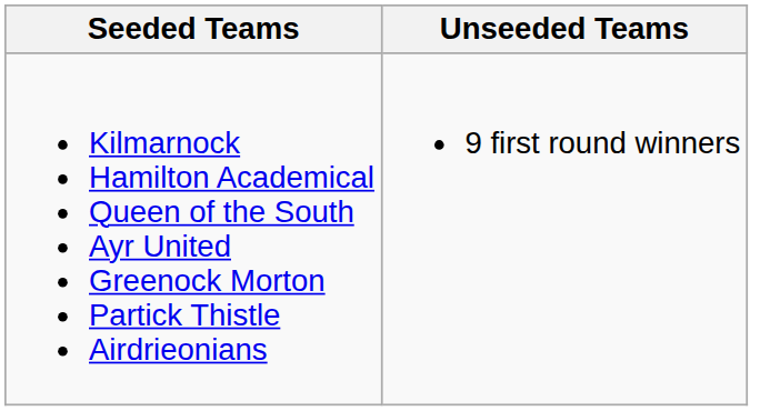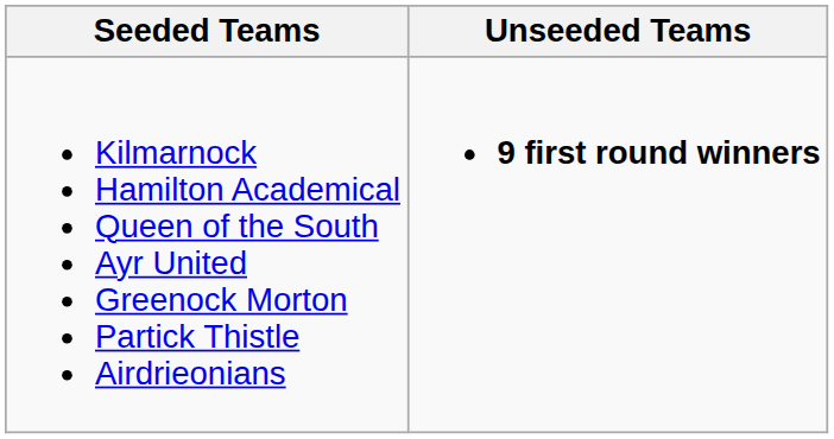row 2 | Unseeded Teams: normal -> bold
